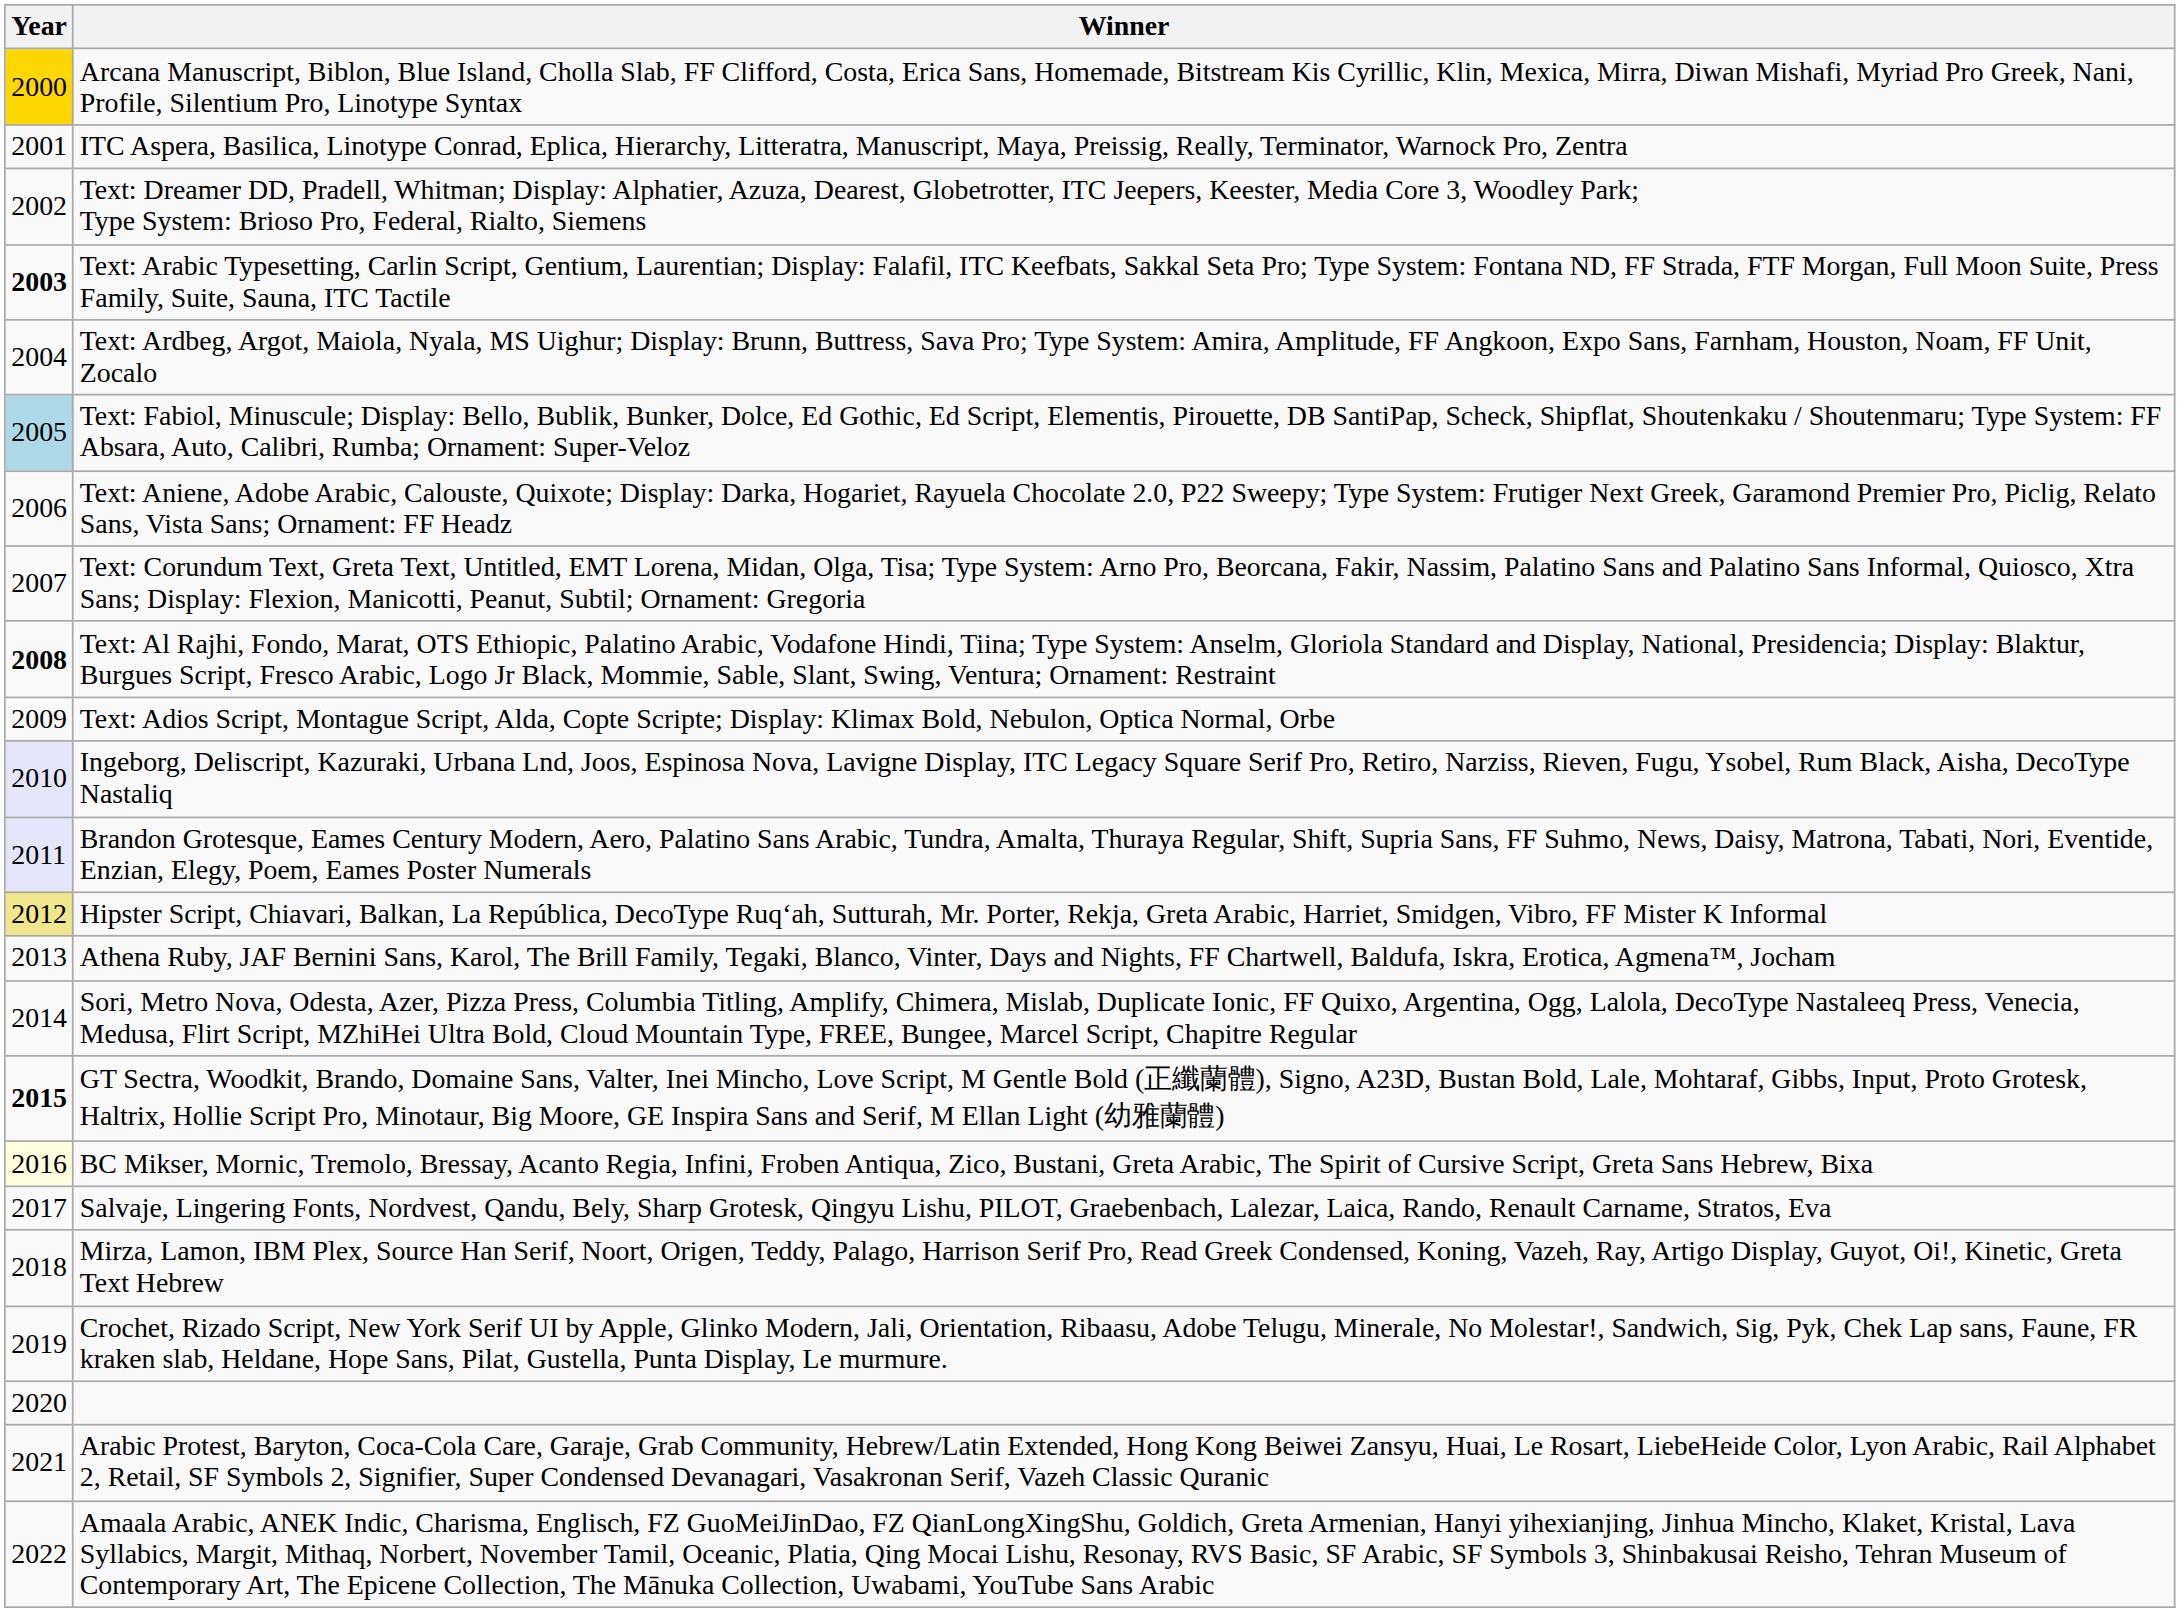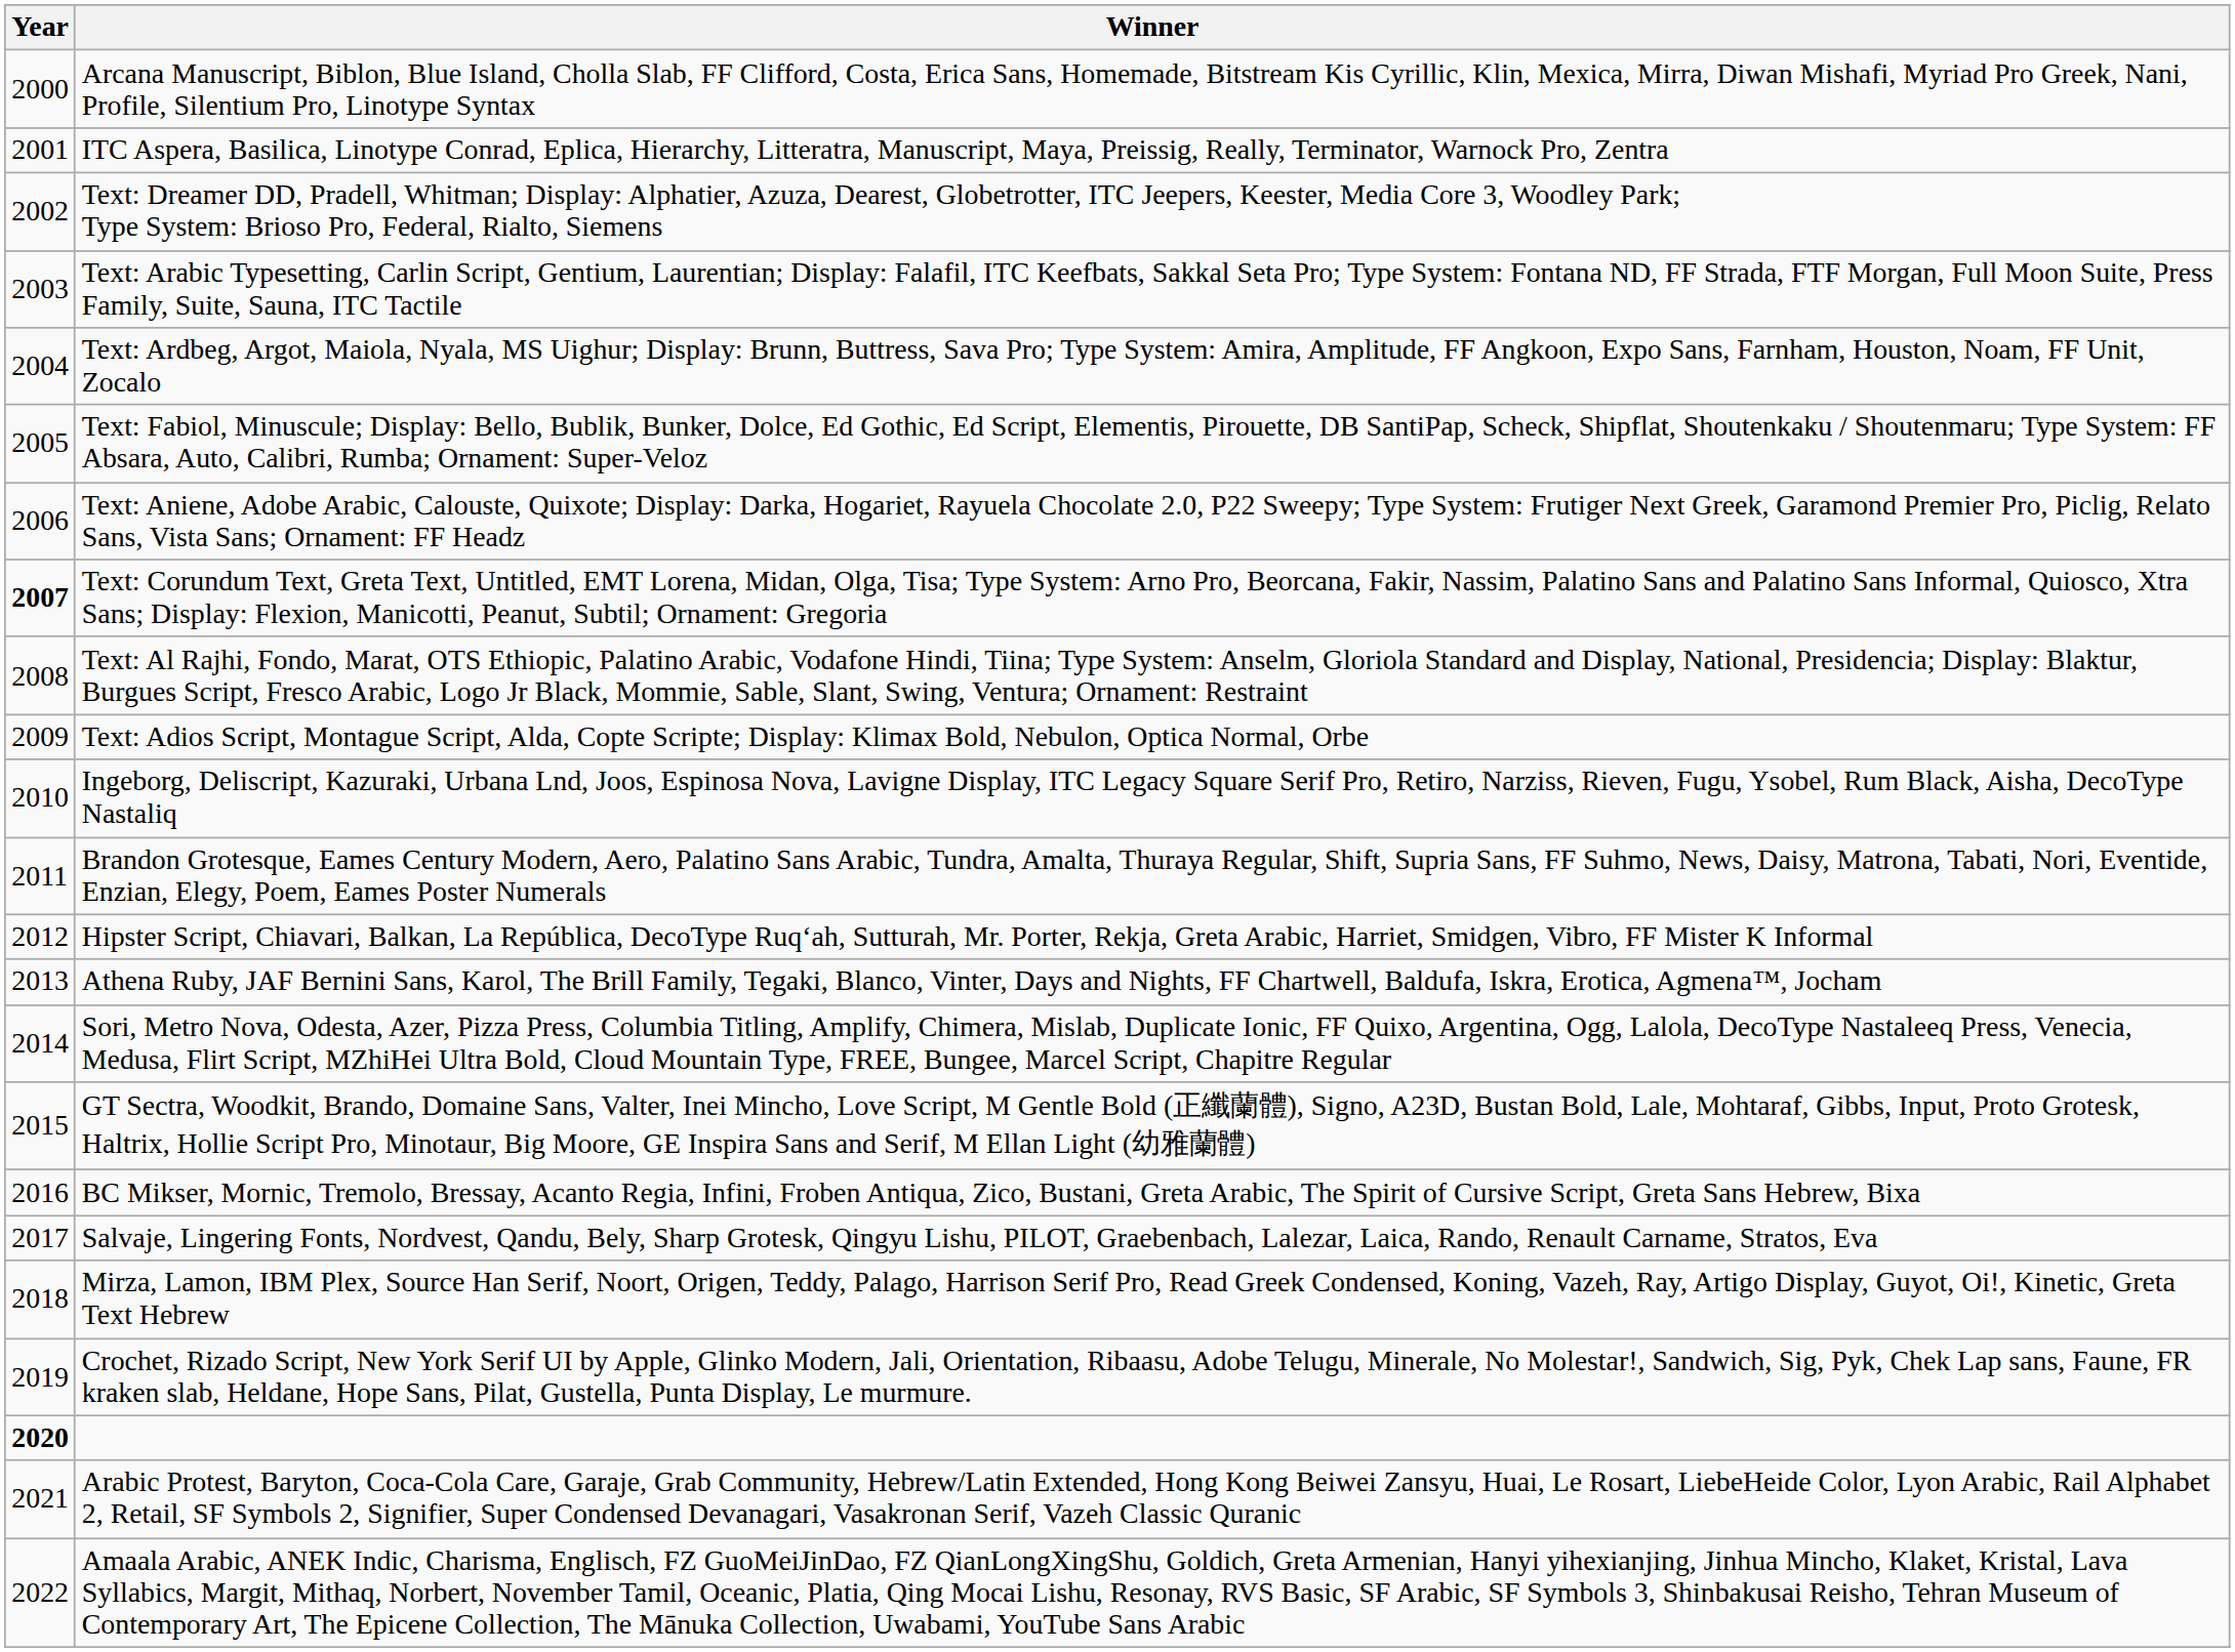row 2 | Year: gold background -> no background
row 5 | Year: bold -> normal
row 7 | Year: lightblue background -> no background
row 9 | Year: normal -> bold
row 10 | Year: bold -> normal
row 12 | Year: lavender background -> no background
row 13 | Year: lavender background -> no background
row 14 | Year: khaki background -> no background
row 17 | Year: bold -> normal
row 18 | Year: lightyellow background -> no background
row 22 | Year: normal -> bold
